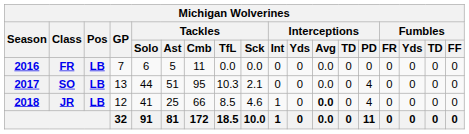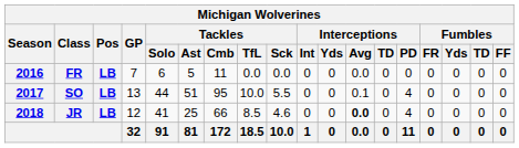SO | Tackles / TfL: 10.3 -> 10.0
SO | Tackles / Sck: 2.1 -> 5.5
SO | Interceptions / Avg: 0.0 -> 0.1
JR | Interceptions / Int: 1 -> 0
